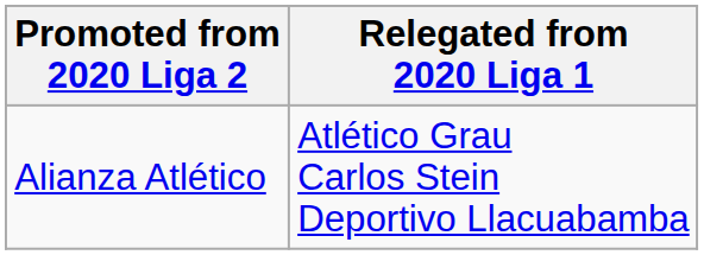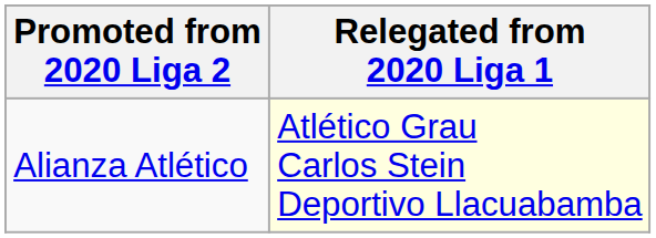Alianza Atlético | Relegated from 2020 Liga 1: no background -> lightyellow background
